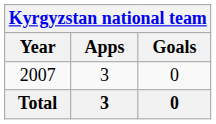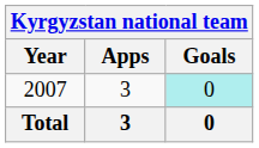2007 | Goals: no background -> paleturquoise background
